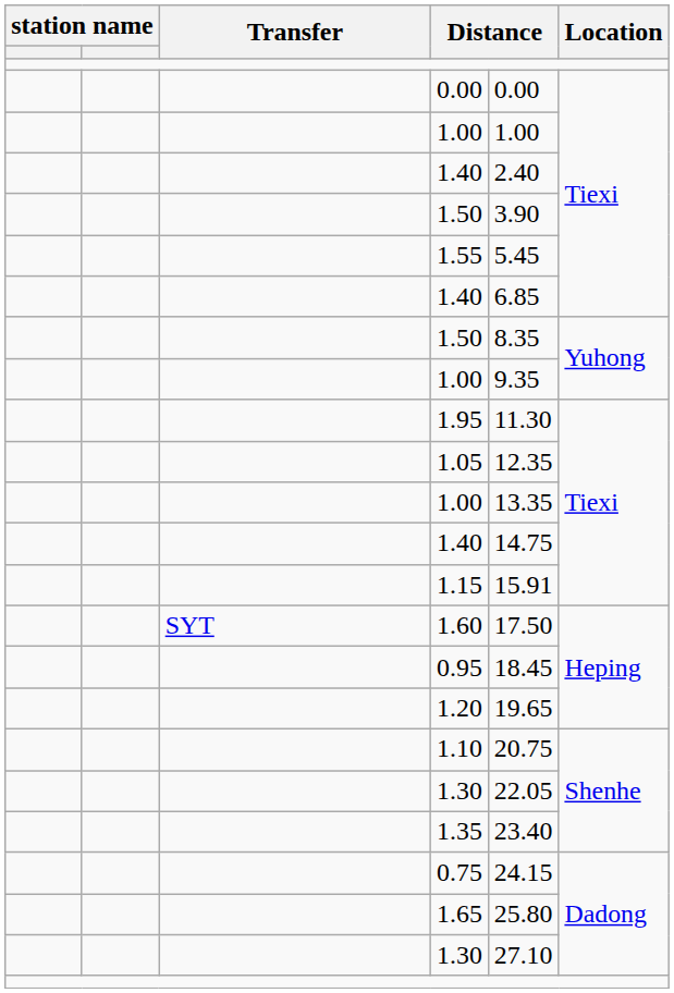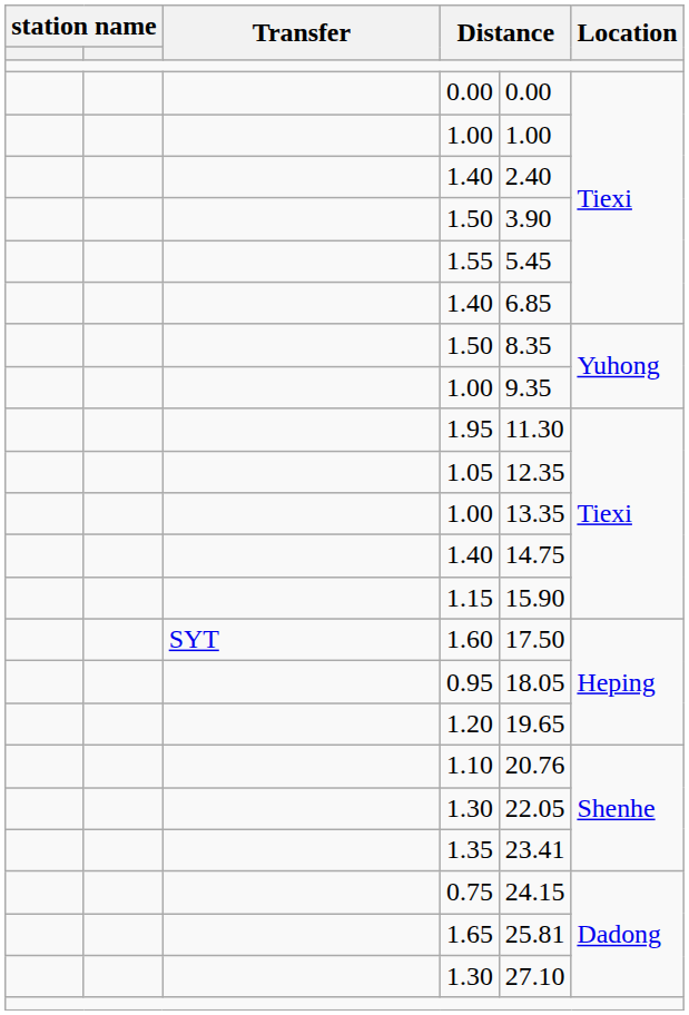1.15 | column 5: 15.91 -> 15.90
0.95 | column 5: 18.45 -> 18.05
1.10 | column 5: 20.75 -> 20.76
1.35 | column 5: 23.40 -> 23.41
1.65 | column 5: 25.80 -> 25.81
